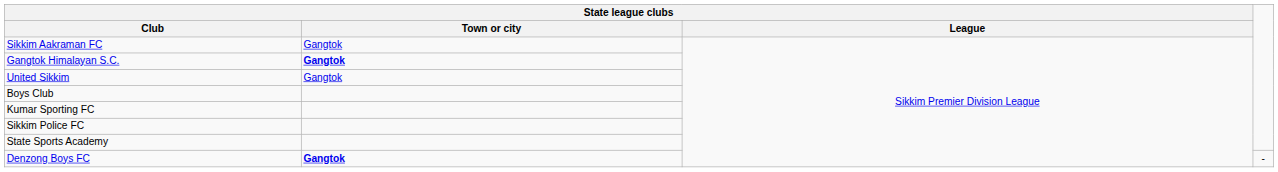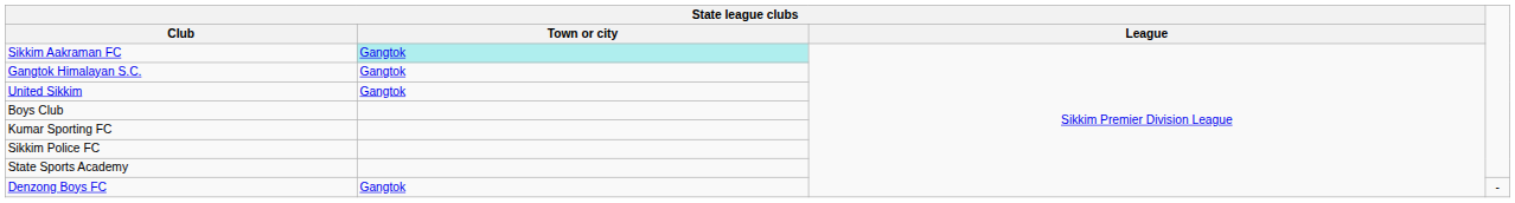Sikkim Aakraman FC | State league clubs / Town or city: no background -> paleturquoise background
Gangtok Himalayan S.C. | State league clubs / Town or city: bold -> normal
Denzong Boys FC | State league clubs / Town or city: bold -> normal
